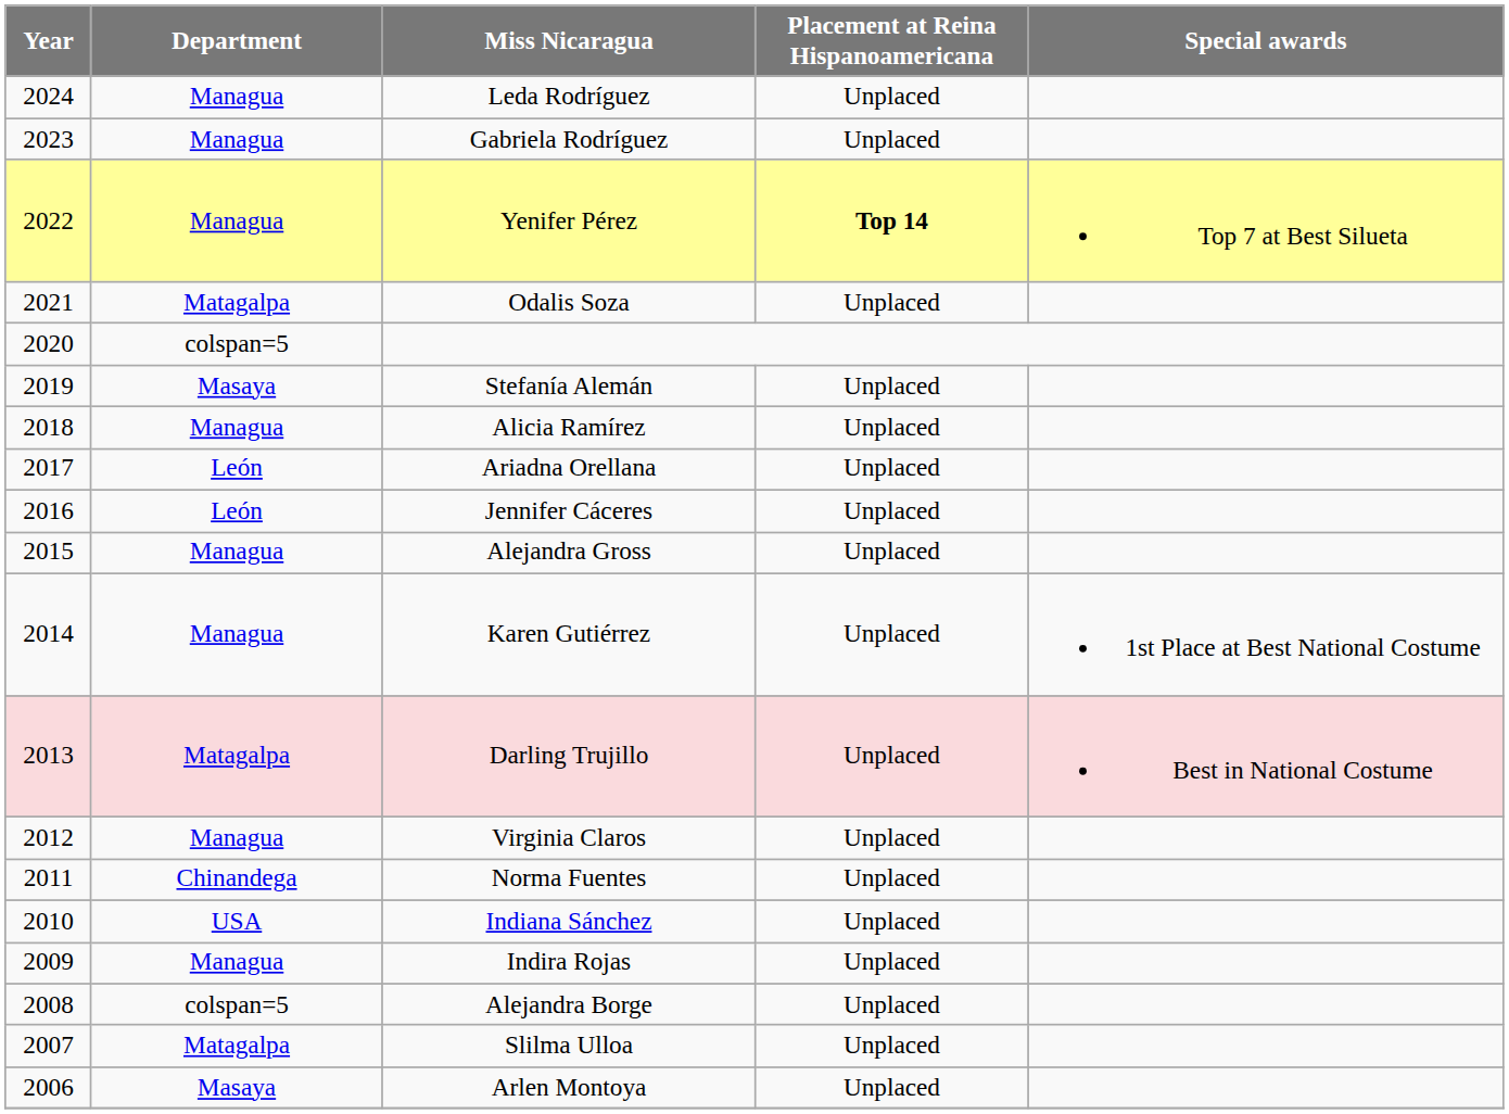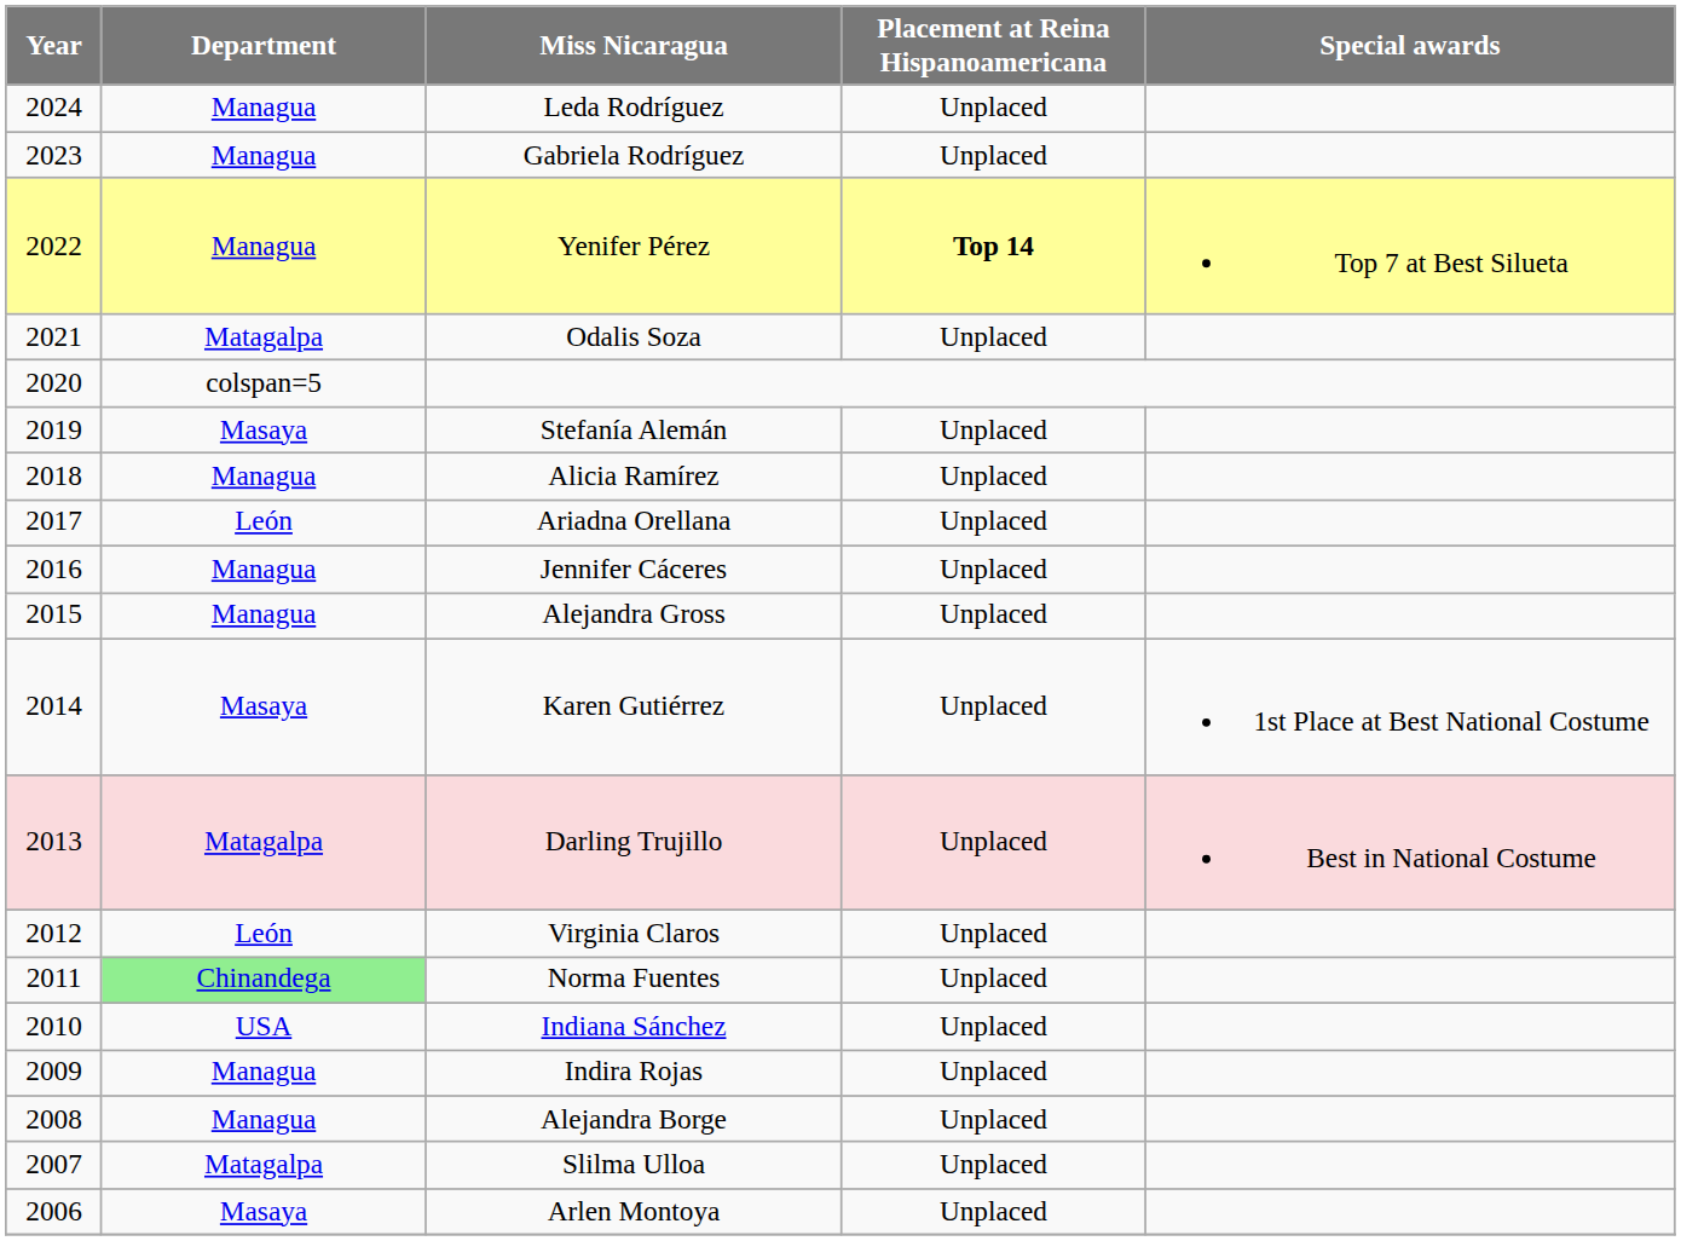Jennifer Cáceres | Department: León -> Managua
Karen Gutiérrez | Department: Managua -> Masaya
Virginia Claros | Department: Managua -> León
Norma Fuentes | Department: no background -> lightgreen background
Alejandra Borge | Department: colspan=5 -> Managua
